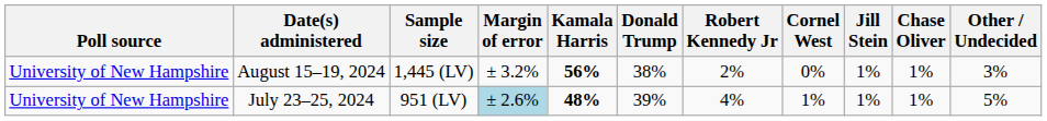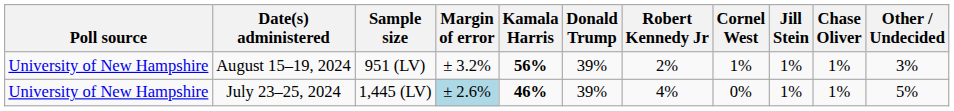August 15–19, 2024 | Sample size: 1,445 (LV) -> 951 (LV)
August 15–19, 2024 | Donald Trump: 38% -> 39%
August 15–19, 2024 | Cornel West: 0% -> 1%
July 23–25, 2024 | Sample size: 951 (LV) -> 1,445 (LV)
July 23–25, 2024 | Kamala Harris: 48% -> 46%
July 23–25, 2024 | Cornel West: 1% -> 0%
